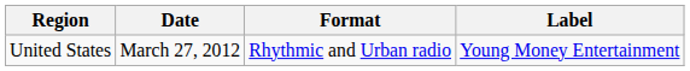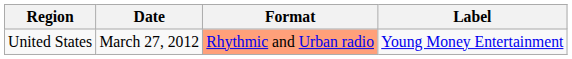United States | Format: no background -> lightsalmon background
